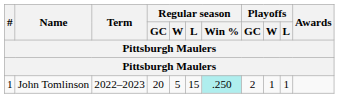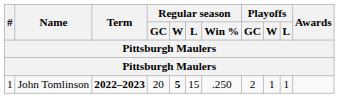John Tomlinson | Term: normal -> bold
John Tomlinson | Regular season / W: normal -> bold
John Tomlinson | Regular season / Win %: paleturquoise background -> no background
